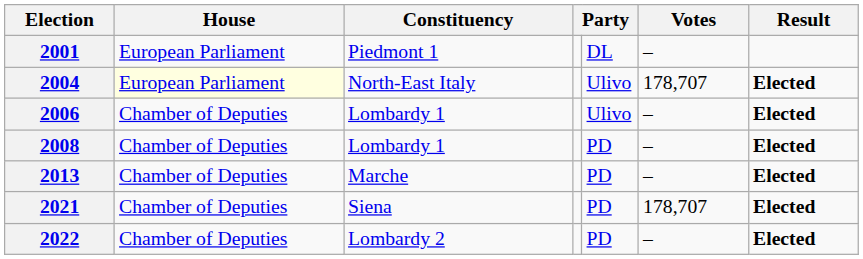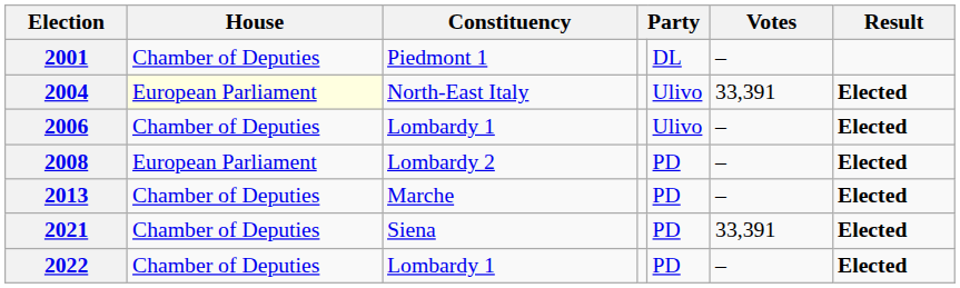2001 | House: European Parliament -> Chamber of Deputies
2004 | Votes: 178,707 -> 33,391
2008 | House: Chamber of Deputies -> European Parliament
2008 | Constituency: Lombardy 1 -> Lombardy 2
2021 | Votes: 178,707 -> 33,391
2022 | Constituency: Lombardy 2 -> Lombardy 1
